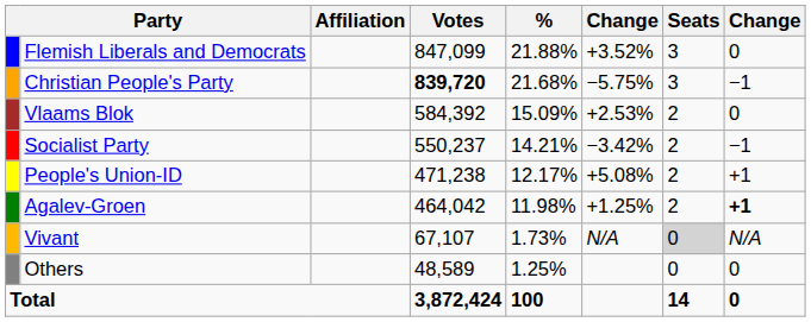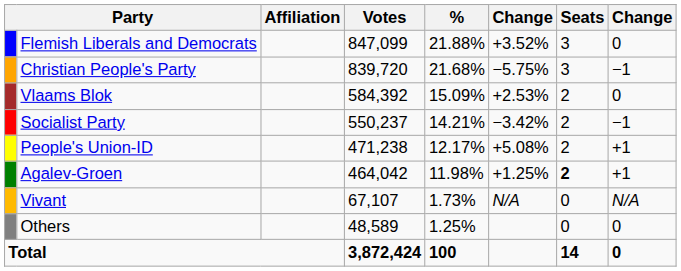Christian People's Party | Votes: bold -> normal
Agalev-Groen | Seats: normal -> bold
Agalev-Groen | column 8: bold -> normal
Vivant | Seats: lightgrey background -> no background
